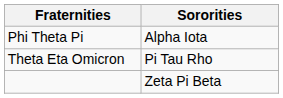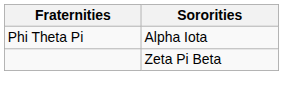- row: Theta Eta Omicron | Pi Tau Rho
